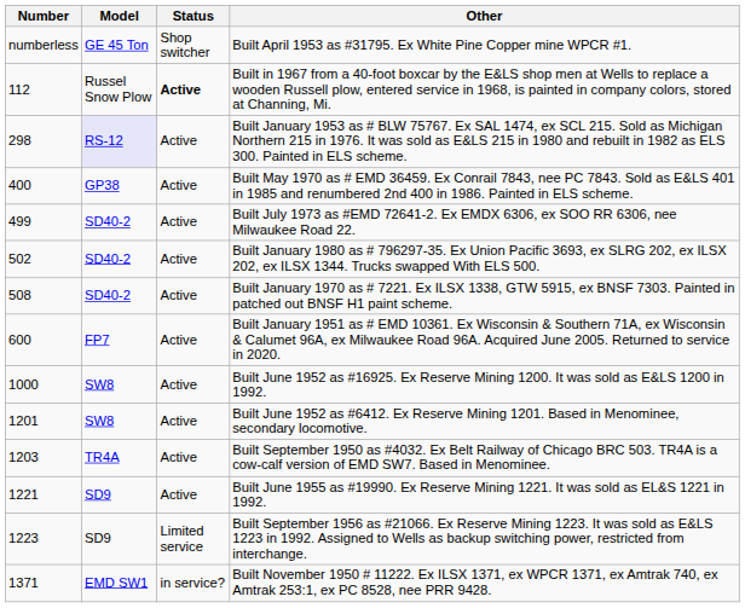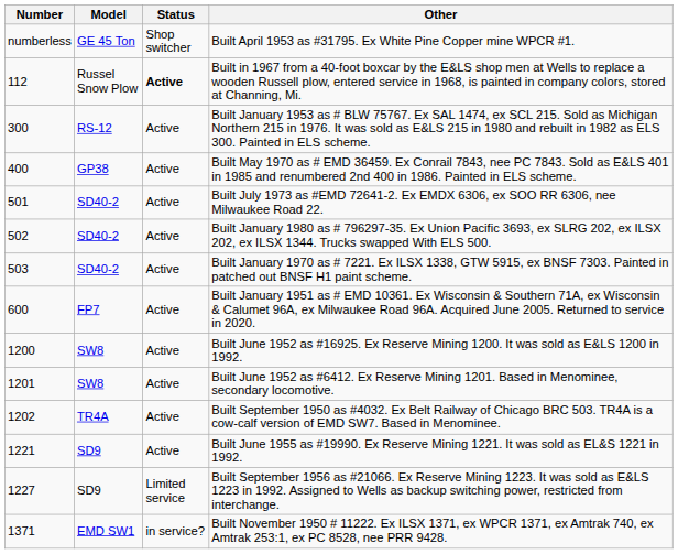row 4 | Number: 298 -> 300
row 4 | Model: lavender background -> no background
row 6 | Number: 499 -> 501
row 8 | Number: 508 -> 503
row 10 | Number: 1000 -> 1200
row 12 | Number: 1203 -> 1202
row 14 | Number: 1223 -> 1227
